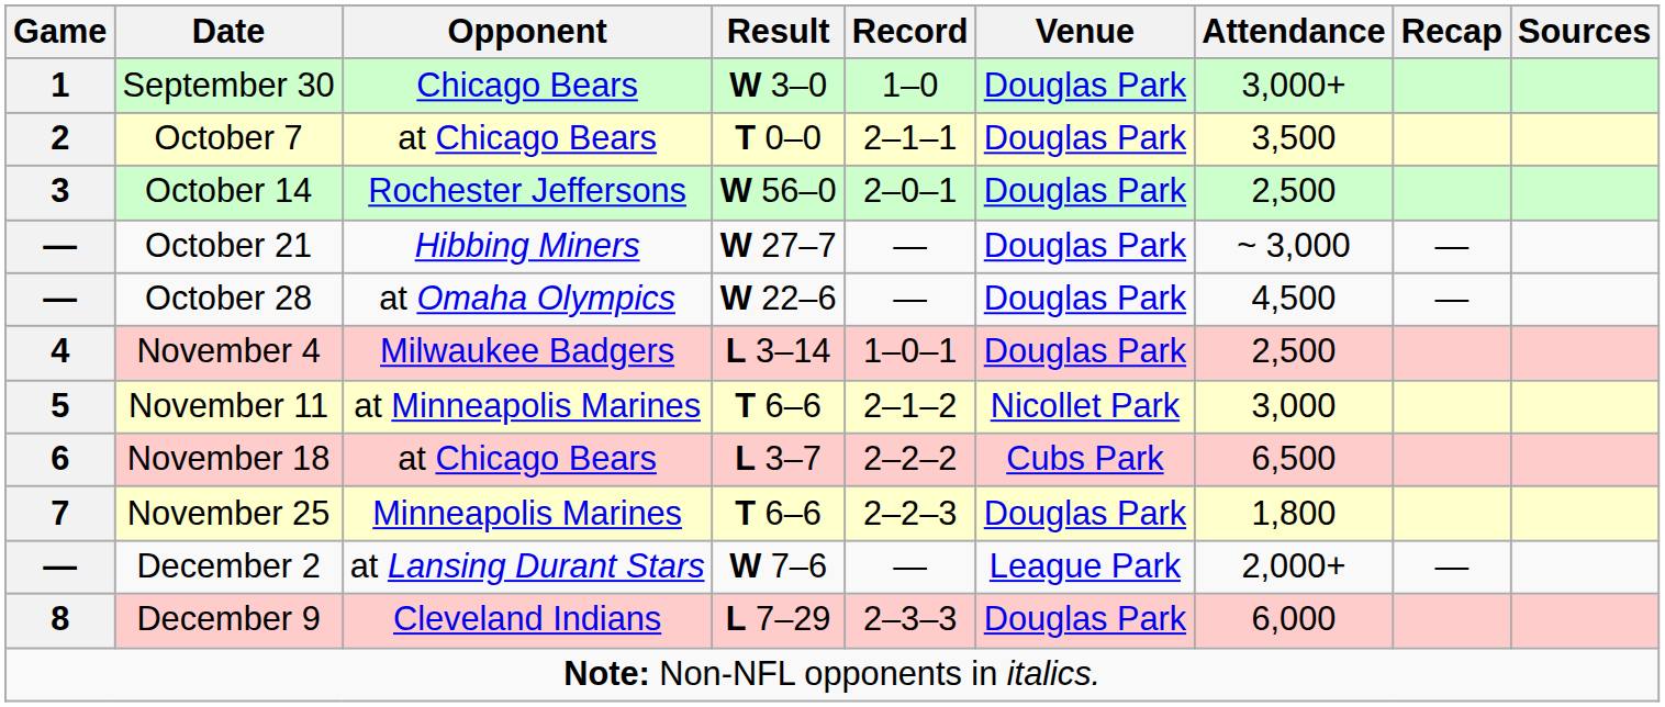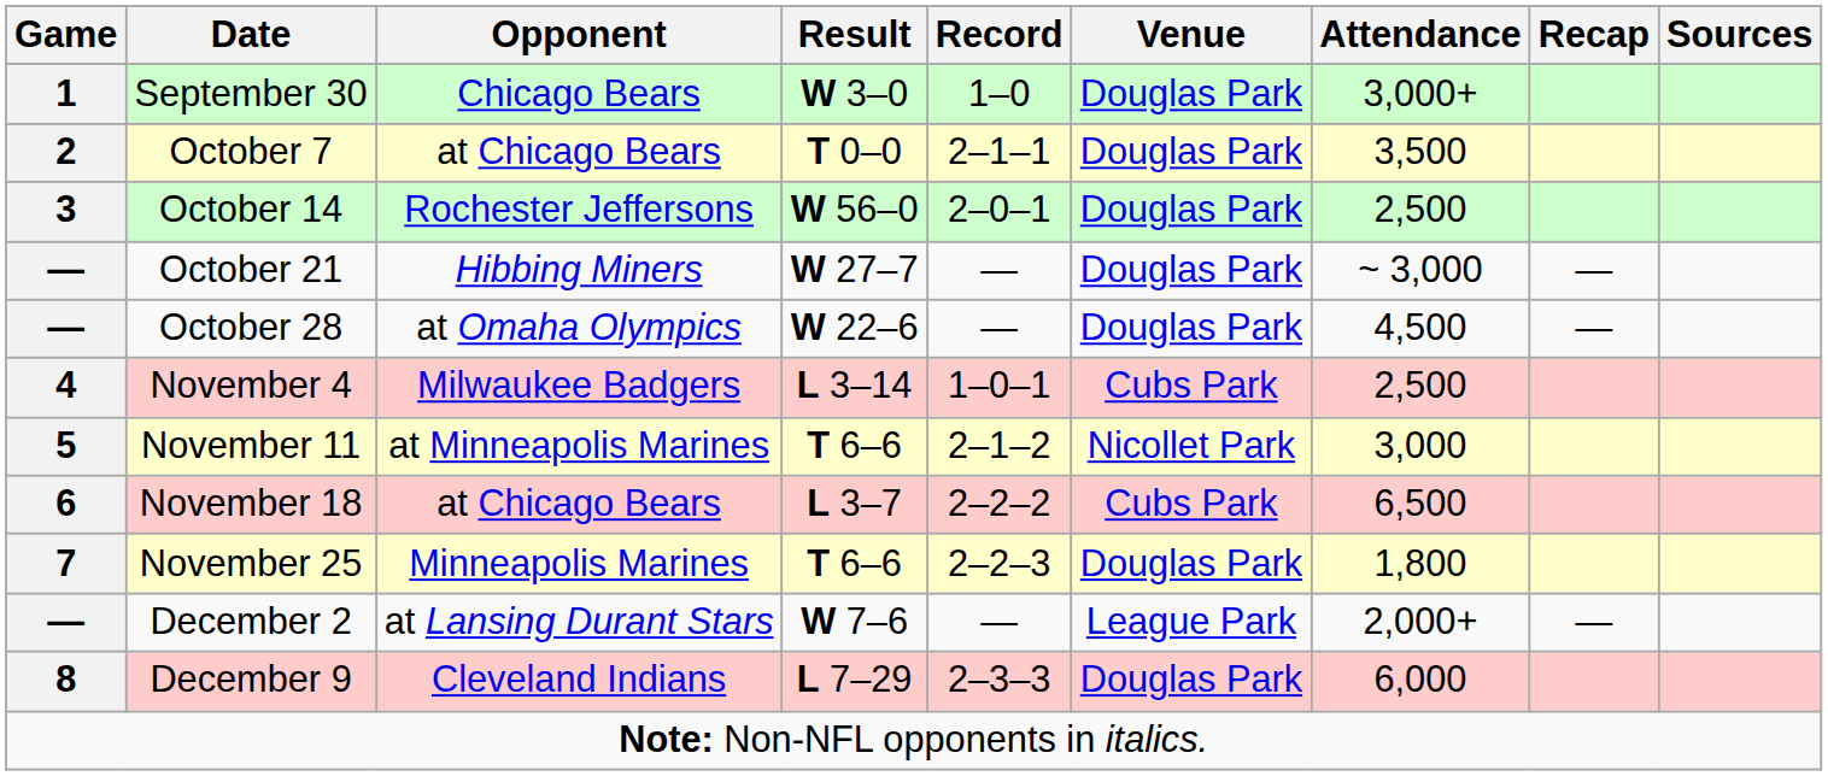November 4 | Venue: Douglas Park -> Cubs Park
